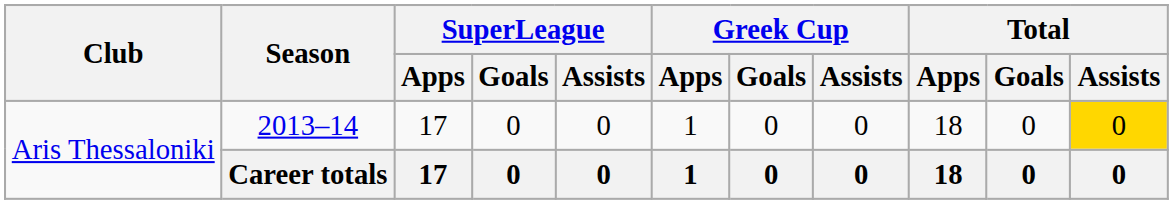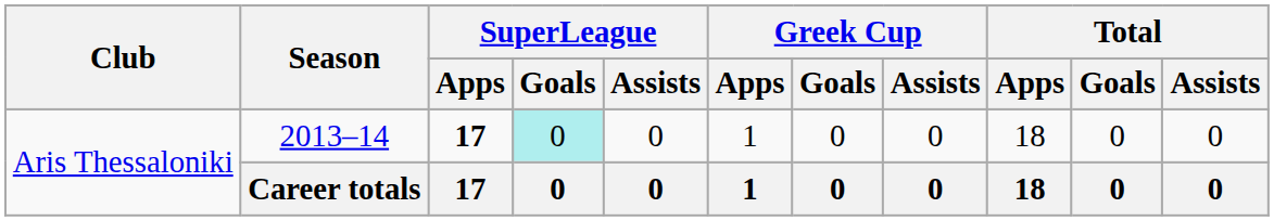Aris Thessaloniki / 2013–14 | SuperLeague / Apps: normal -> bold
Aris Thessaloniki / 2013–14 | SuperLeague / Goals: no background -> paleturquoise background
Aris Thessaloniki / 2013–14 | Total / Assists: gold background -> no background
